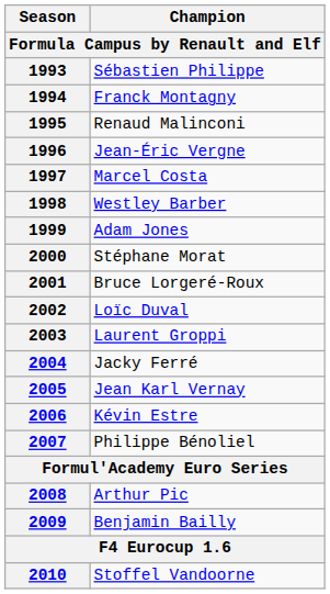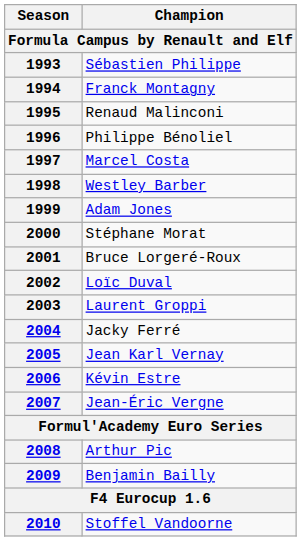1996 | Champion: Jean-Éric Vergne -> Philippe Bénoliel
2007 | Champion: Philippe Bénoliel -> Jean-Éric Vergne
